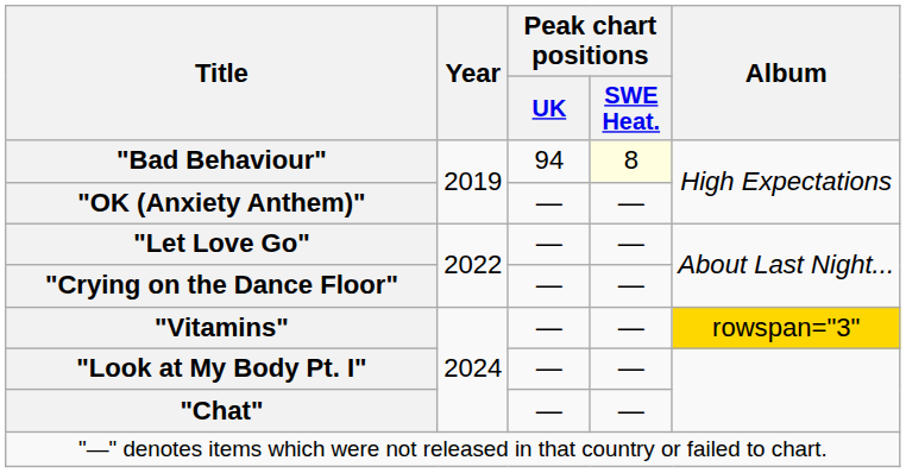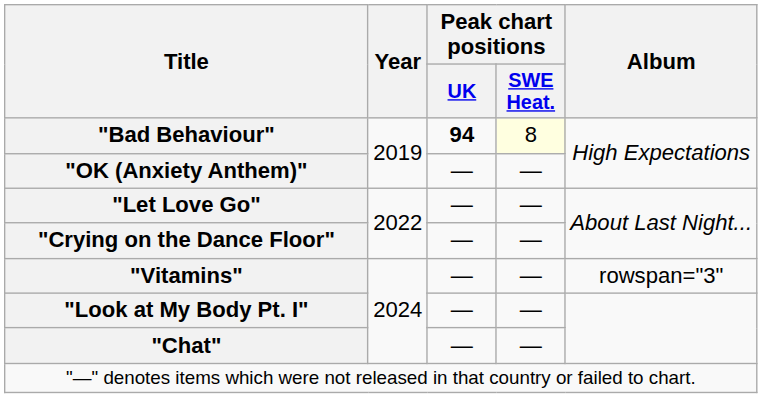"Bad Behaviour" | Peak chart positions / UK: normal -> bold
"Vitamins" | Album: gold background -> no background
